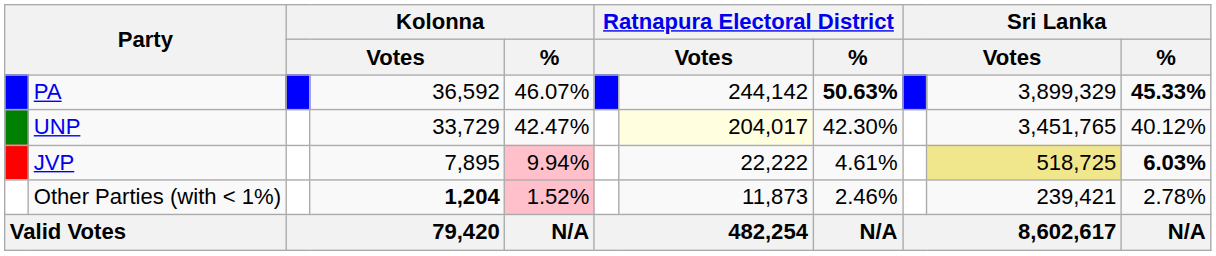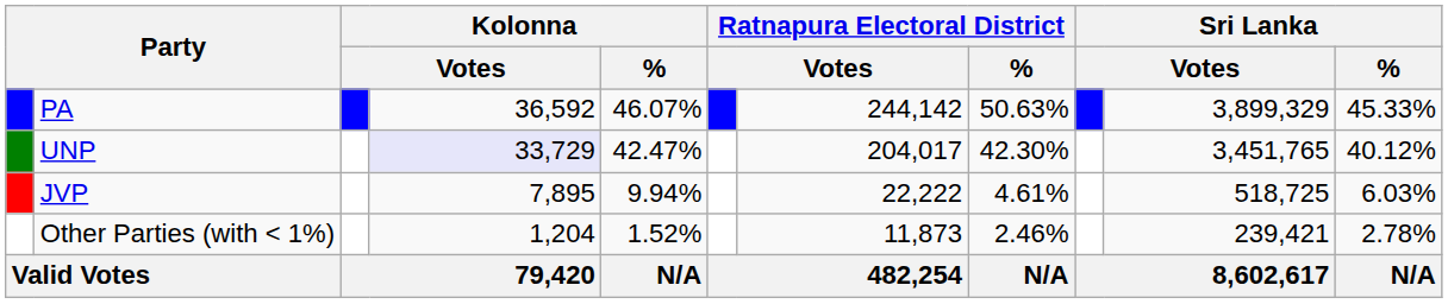PA | Ratnapura Electoral District / %: bold -> normal
PA | Sri Lanka / %: bold -> normal
UNP | column 4: no background -> lavender background
UNP | column 7: lightyellow background -> no background
JVP | Kolonna / %: pink background -> no background
JVP | column 10: khaki background -> no background
JVP | Sri Lanka / %: bold -> normal
Other Parties (with < 1%) | column 4: bold -> normal
Other Parties (with < 1%) | Kolonna / %: pink background -> no background
